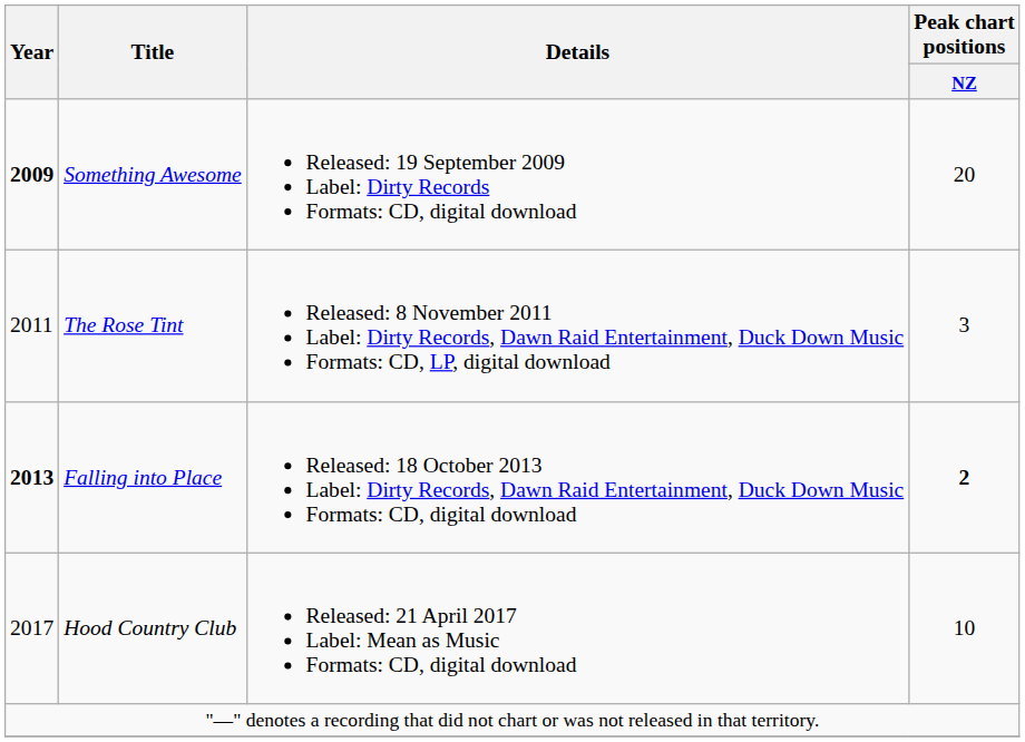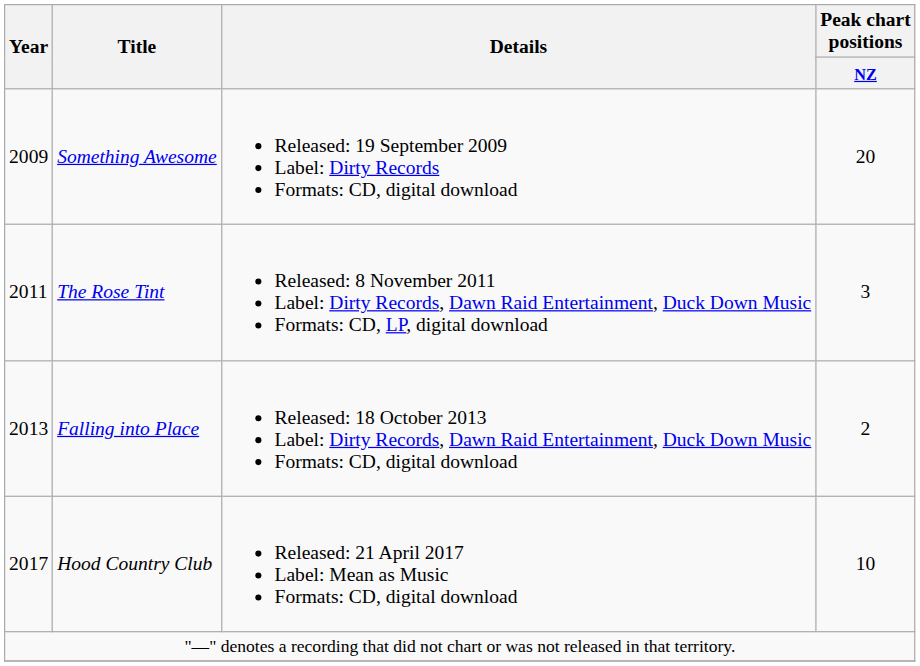Something Awesome | Year: bold -> normal
Falling into Place | Year: bold -> normal
Falling into Place | Peak chart positions / NZ: bold -> normal
